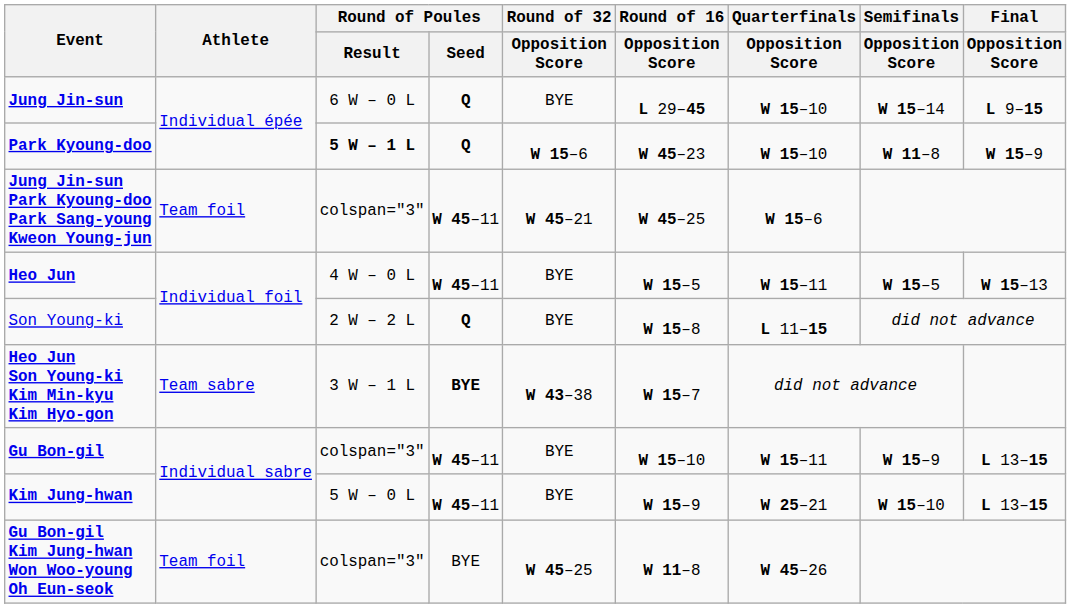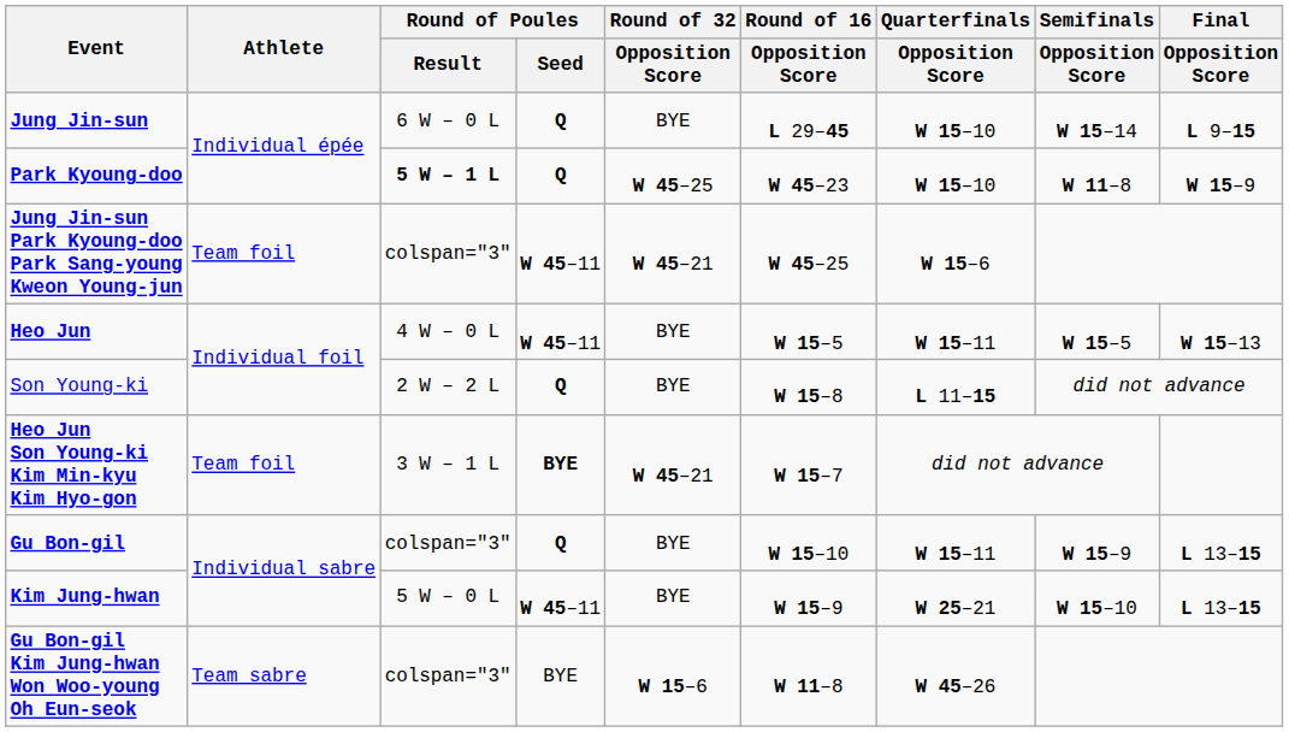Park Kyoung-doo | Round of 32 / Opposition Score: W 15–6 -> W 45–25
Heo Jun Son Young-ki Kim Min-kyu Kim Hyo-gon | Athlete: Team sabre -> Team foil
Heo Jun Son Young-ki Kim Min-kyu Kim Hyo-gon | Round of 32 / Opposition Score: W 43–38 -> W 45–21
Gu Bon-gil | Round of Poules / Seed: W 45–11 -> Q
Gu Bon-gil Kim Jung-hwan Won Woo-young Oh Eun-seok | Athlete: Team foil -> Team sabre
Gu Bon-gil Kim Jung-hwan Won Woo-young Oh Eun-seok | Round of 32 / Opposition Score: W 45–25 -> W 15–6
